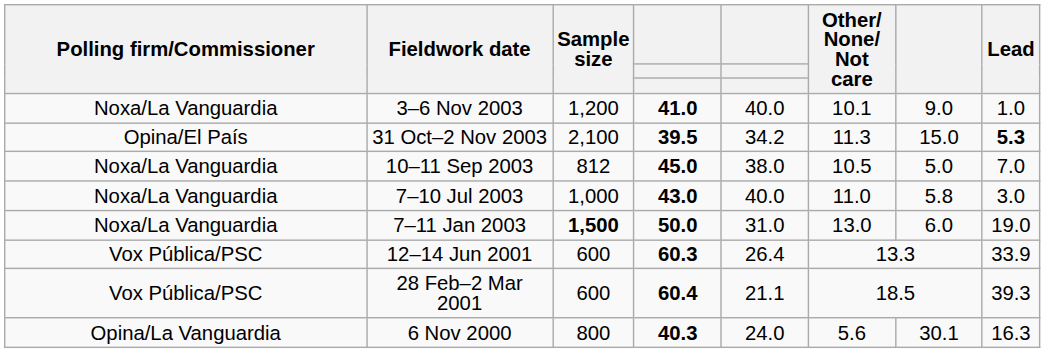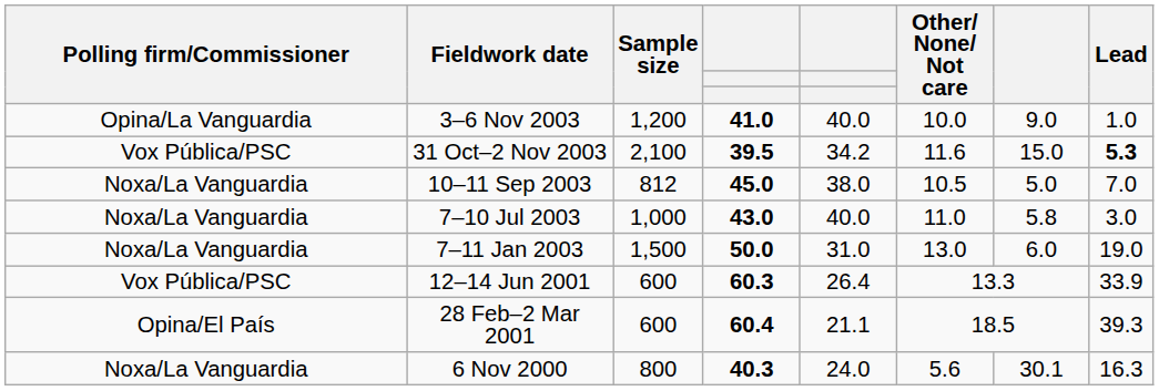3–6 Nov 2003 | Polling firm/Commissioner: Noxa/La Vanguardia -> Opina/La Vanguardia
3–6 Nov 2003 | Other/ None/ Not care: 10.1 -> 10.0
31 Oct–2 Nov 2003 | Polling firm/Commissioner: Opina/El País -> Vox Pública/PSC
31 Oct–2 Nov 2003 | Other/ None/ Not care: 11.3 -> 11.6
7–11 Jan 2003 | Sample size: bold -> normal
28 Feb–2 Mar 2001 | Polling firm/Commissioner: Vox Pública/PSC -> Opina/El País
6 Nov 2000 | Polling firm/Commissioner: Opina/La Vanguardia -> Noxa/La Vanguardia
